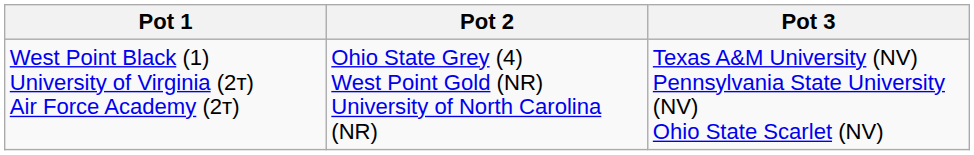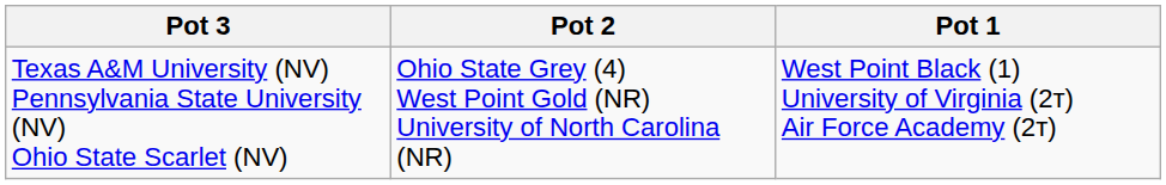columns swapped: Pot 1 <-> Pot 3
